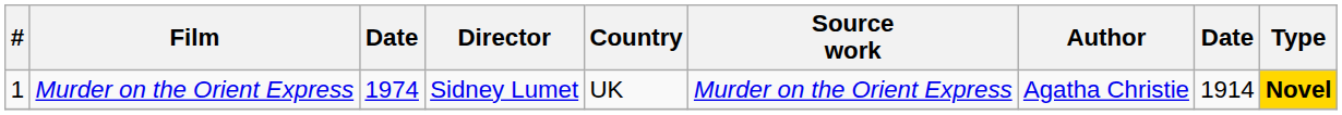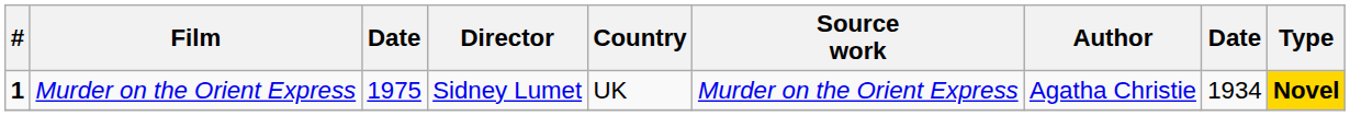row 2 | #: normal -> bold
row 2 | column 3: 1974 -> 1975
row 2 | column 8: 1914 -> 1934
